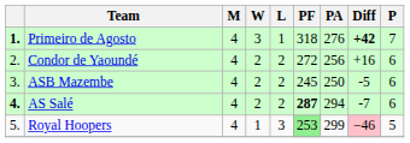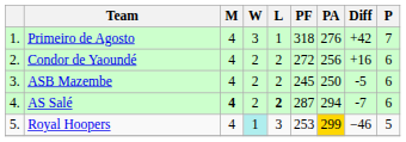Primeiro de Agosto | column 1: bold -> normal
Primeiro de Agosto | Diff: bold -> normal
AS Salé | column 1: bold -> normal
AS Salé | M: normal -> bold
AS Salé | L: normal -> bold
AS Salé | PF: bold -> normal
Royal Hoopers | W: no background -> paleturquoise background
Royal Hoopers | PF: lightgreen background -> no background
Royal Hoopers | PA: no background -> gold background
Royal Hoopers | Diff: pink background -> no background
